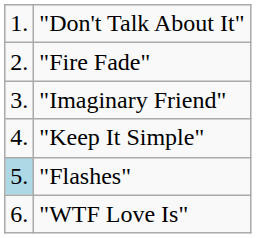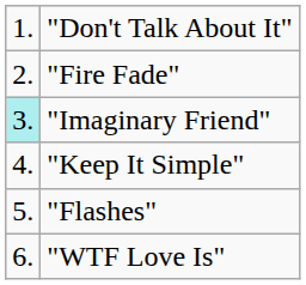"Imaginary Friend" | column 1: no background -> paleturquoise background
"Flashes" | column 1: lightblue background -> no background
